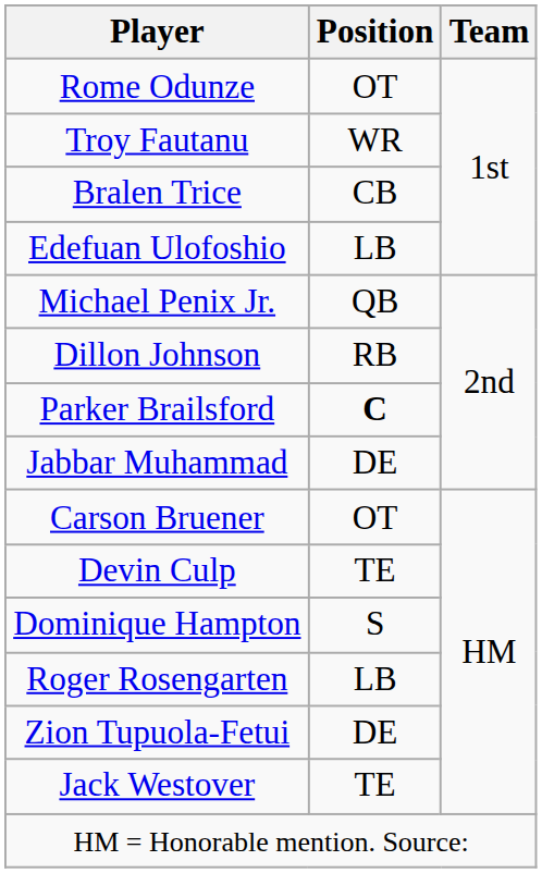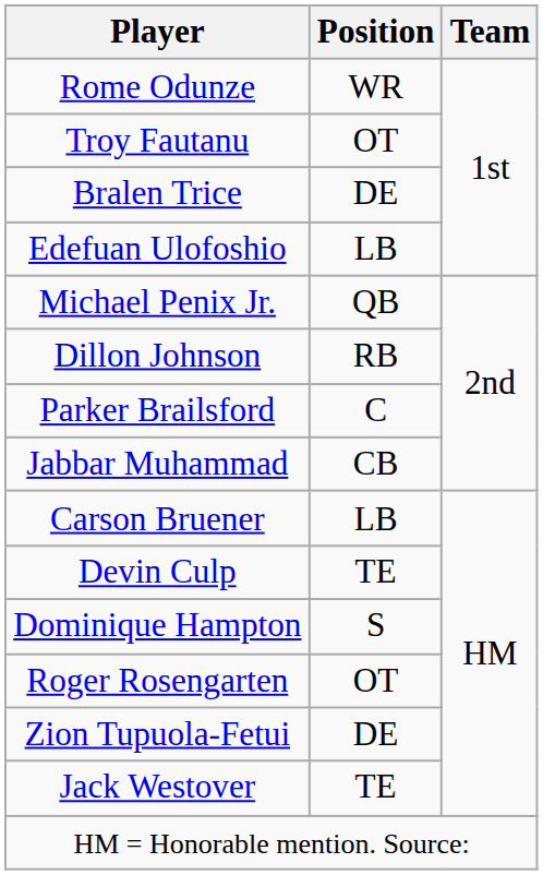Rome Odunze | Position: OT -> WR
Troy Fautanu | Position: WR -> OT
Bralen Trice | Position: CB -> DE
Parker Brailsford | Position: bold -> normal
Jabbar Muhammad | Position: DE -> CB
Carson Bruener | Position: OT -> LB
Roger Rosengarten | Position: LB -> OT
